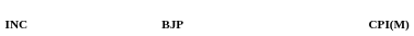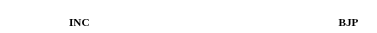- column: 1 | CPI(M)
